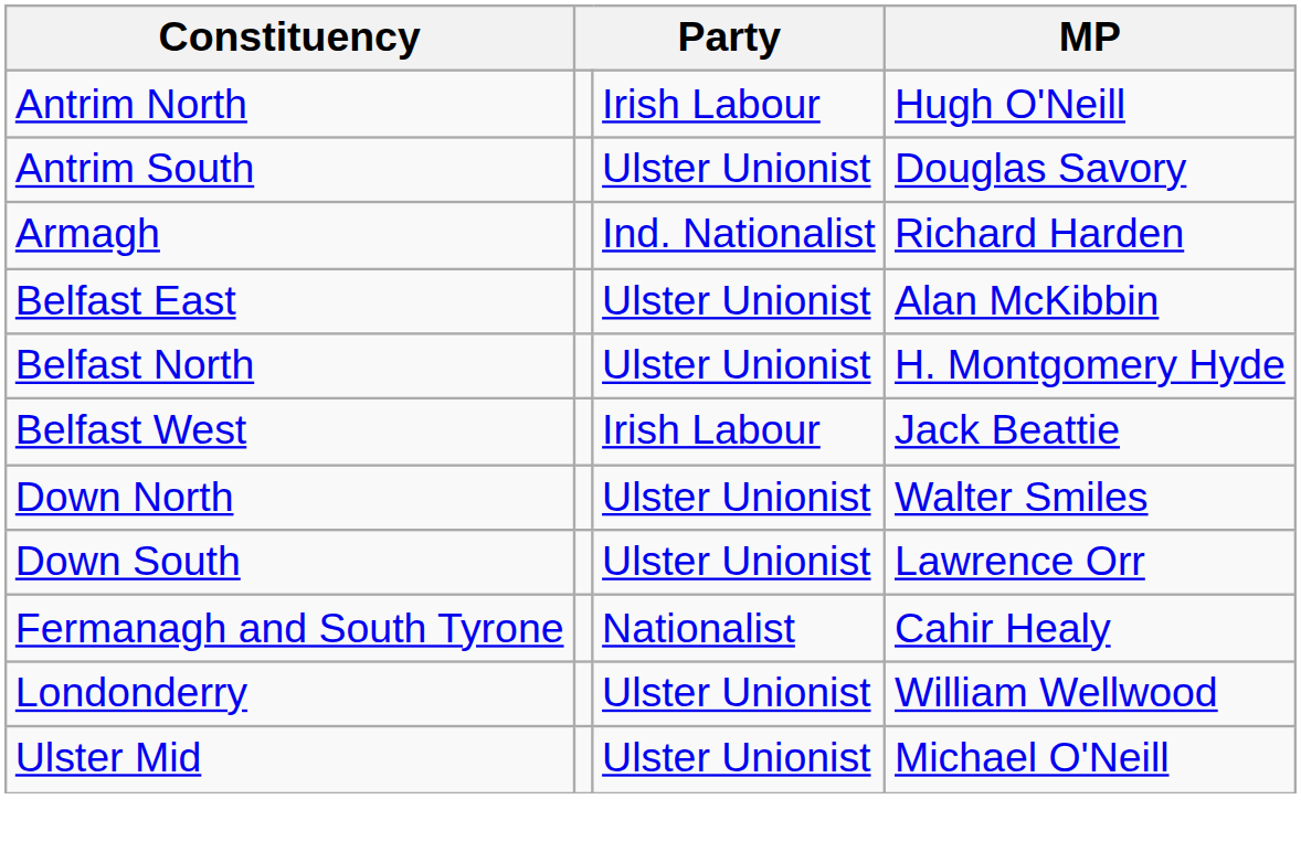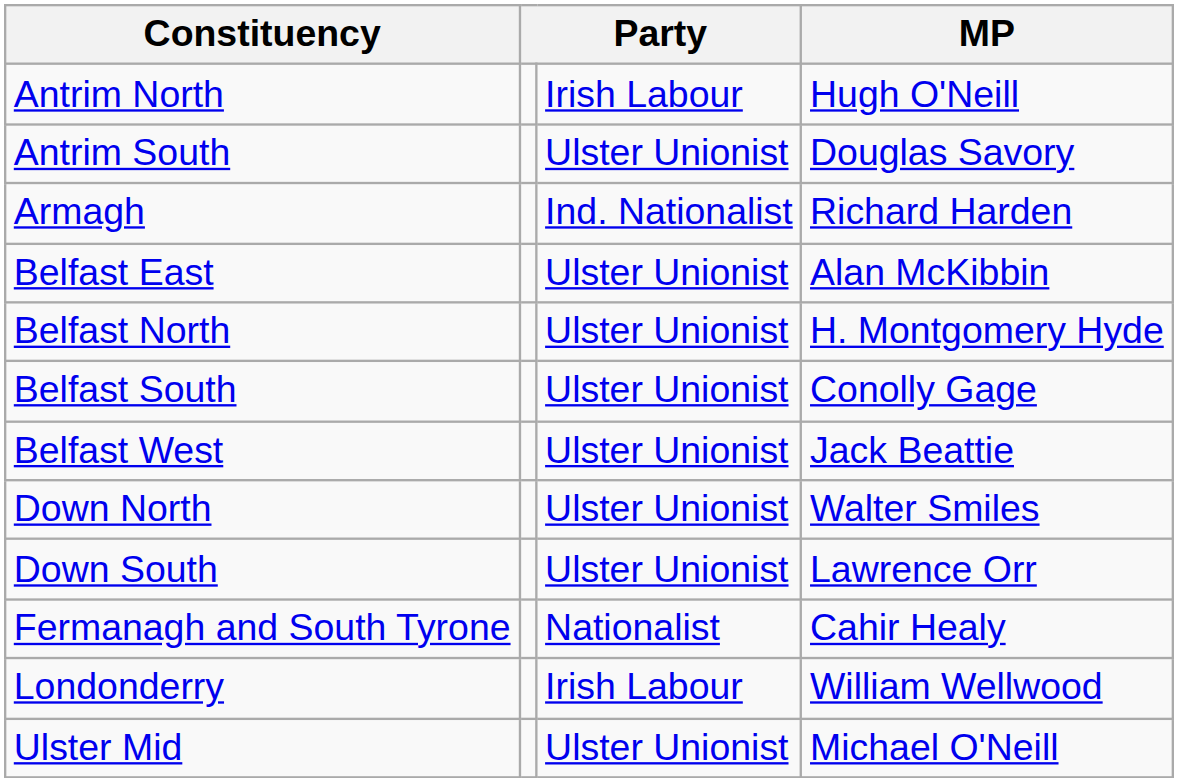+ row: Belfast South | Ulster Unionist | Conolly Gage
Belfast West | column 3: Irish Labour -> Ulster Unionist
Londonderry | column 3: Ulster Unionist -> Irish Labour
